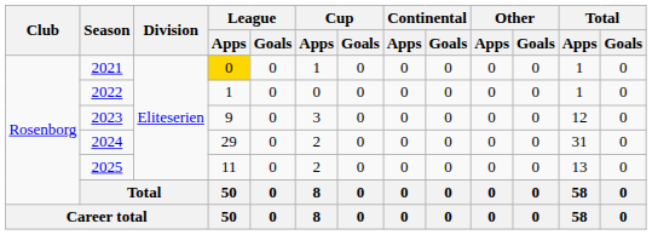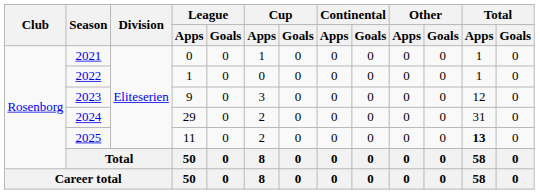2021 | League / Apps: gold background -> no background
2025 | Total / Apps: normal -> bold
